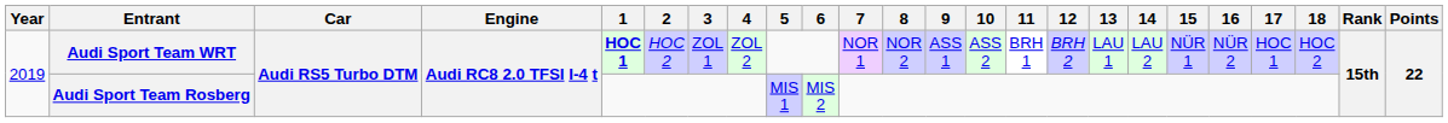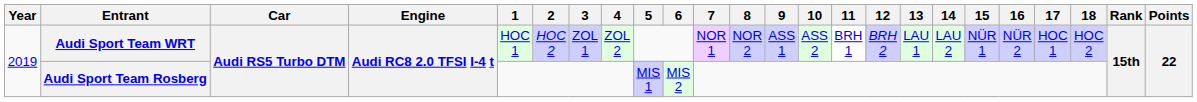Audi Sport Team WRT | 1: bold -> normal
